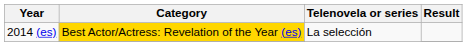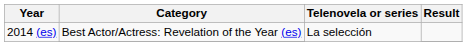2014 (es) / Best Actor/Actress: Revelation of the Year (es) | Category: gold background -> no background
